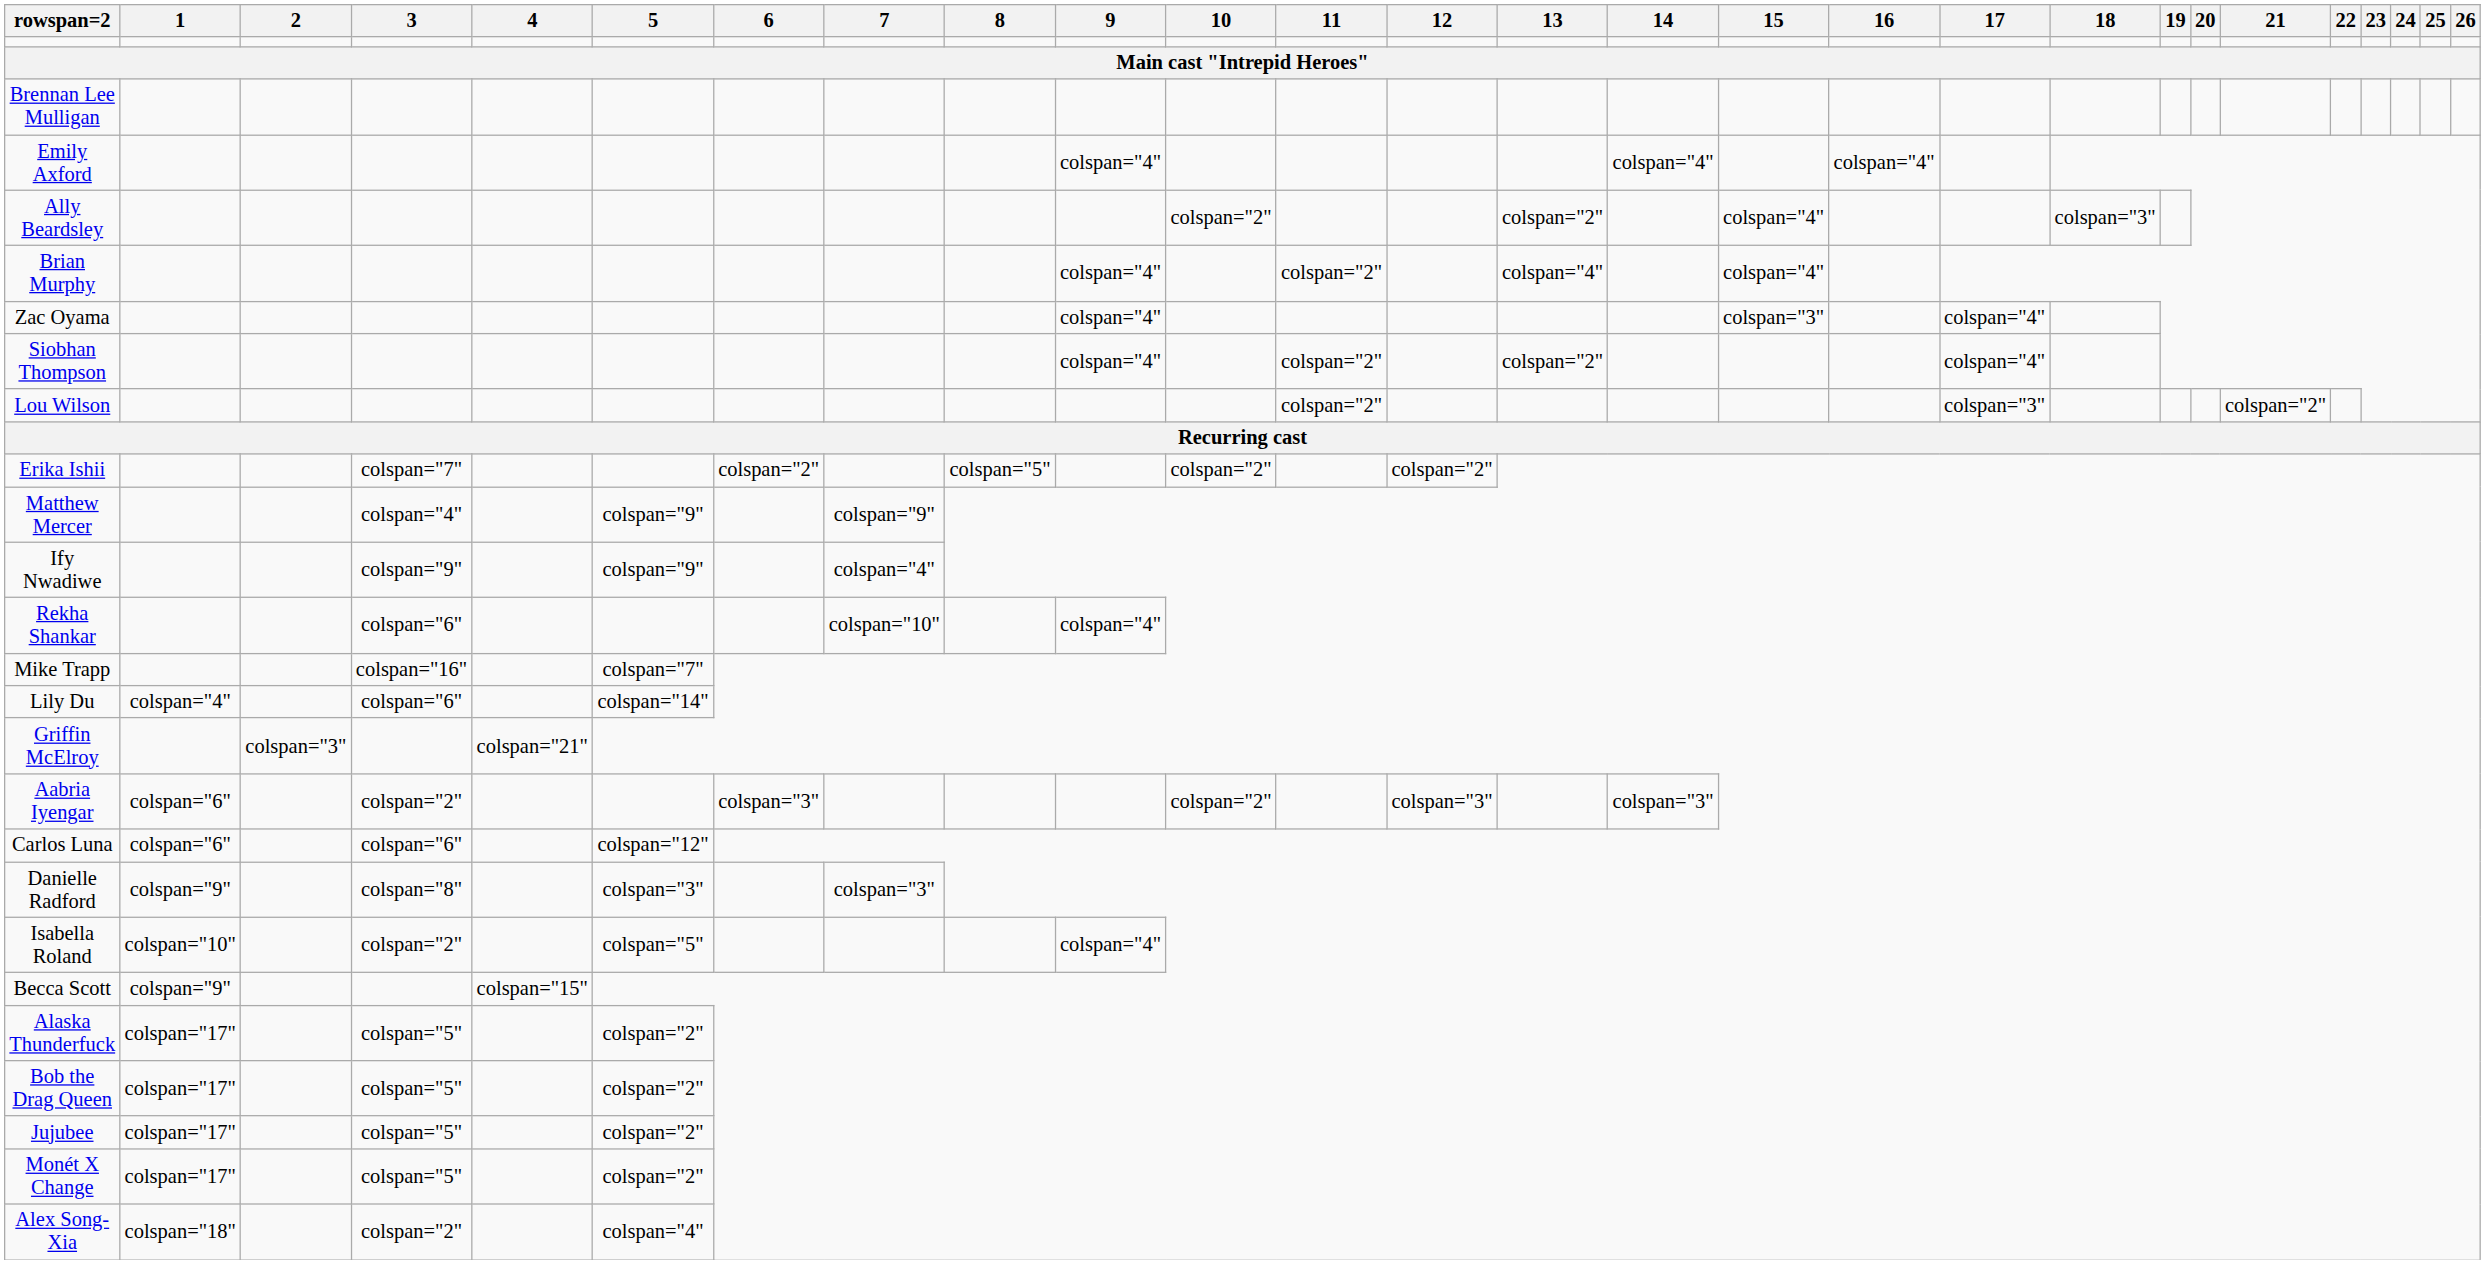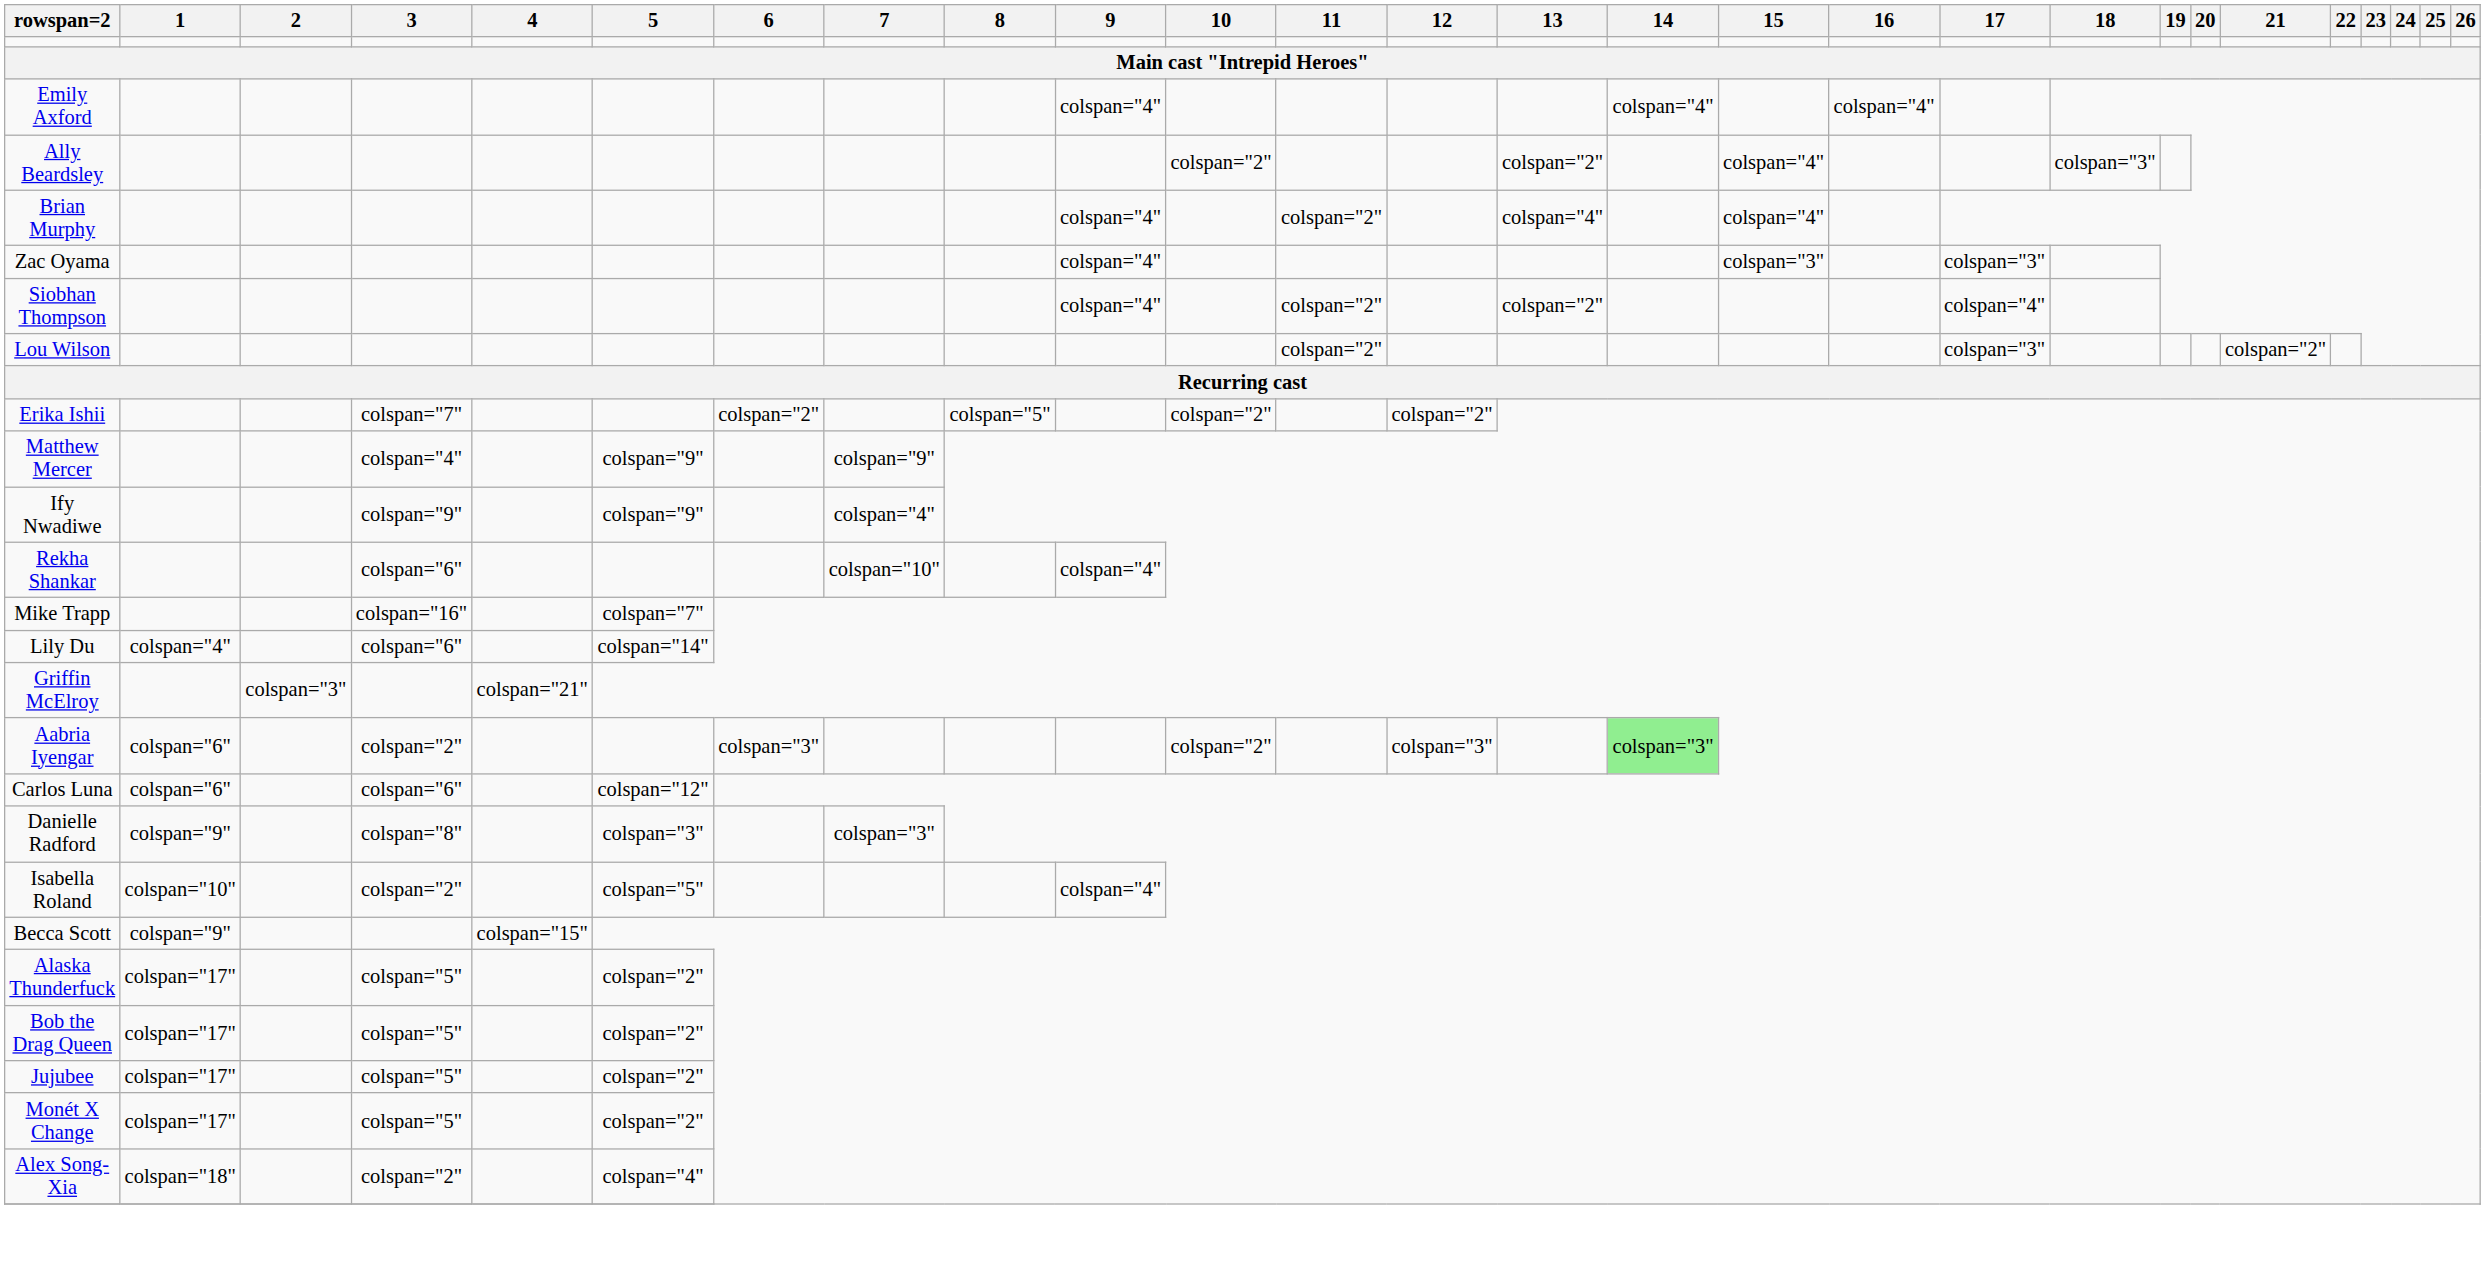- row: Brennan Lee Mulligan
Zac Oyama | 17: colspan="4" -> colspan="3"
Aabria Iyengar | 14: no background -> lightgreen background
